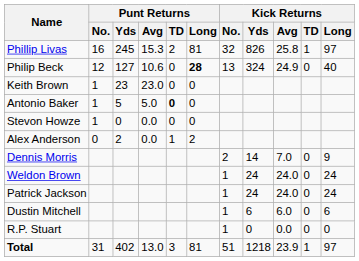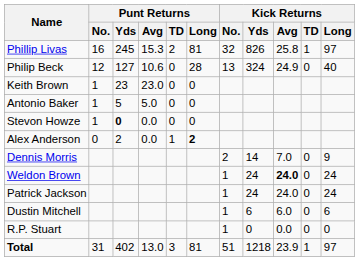Philip Beck | Punt Returns / Long: bold -> normal
Antonio Baker | Punt Returns / TD: bold -> normal
Stevon Howze | Punt Returns / Yds: normal -> bold
Alex Anderson | Punt Returns / Long: normal -> bold
Weldon Brown | Kick Returns / Avg: normal -> bold
